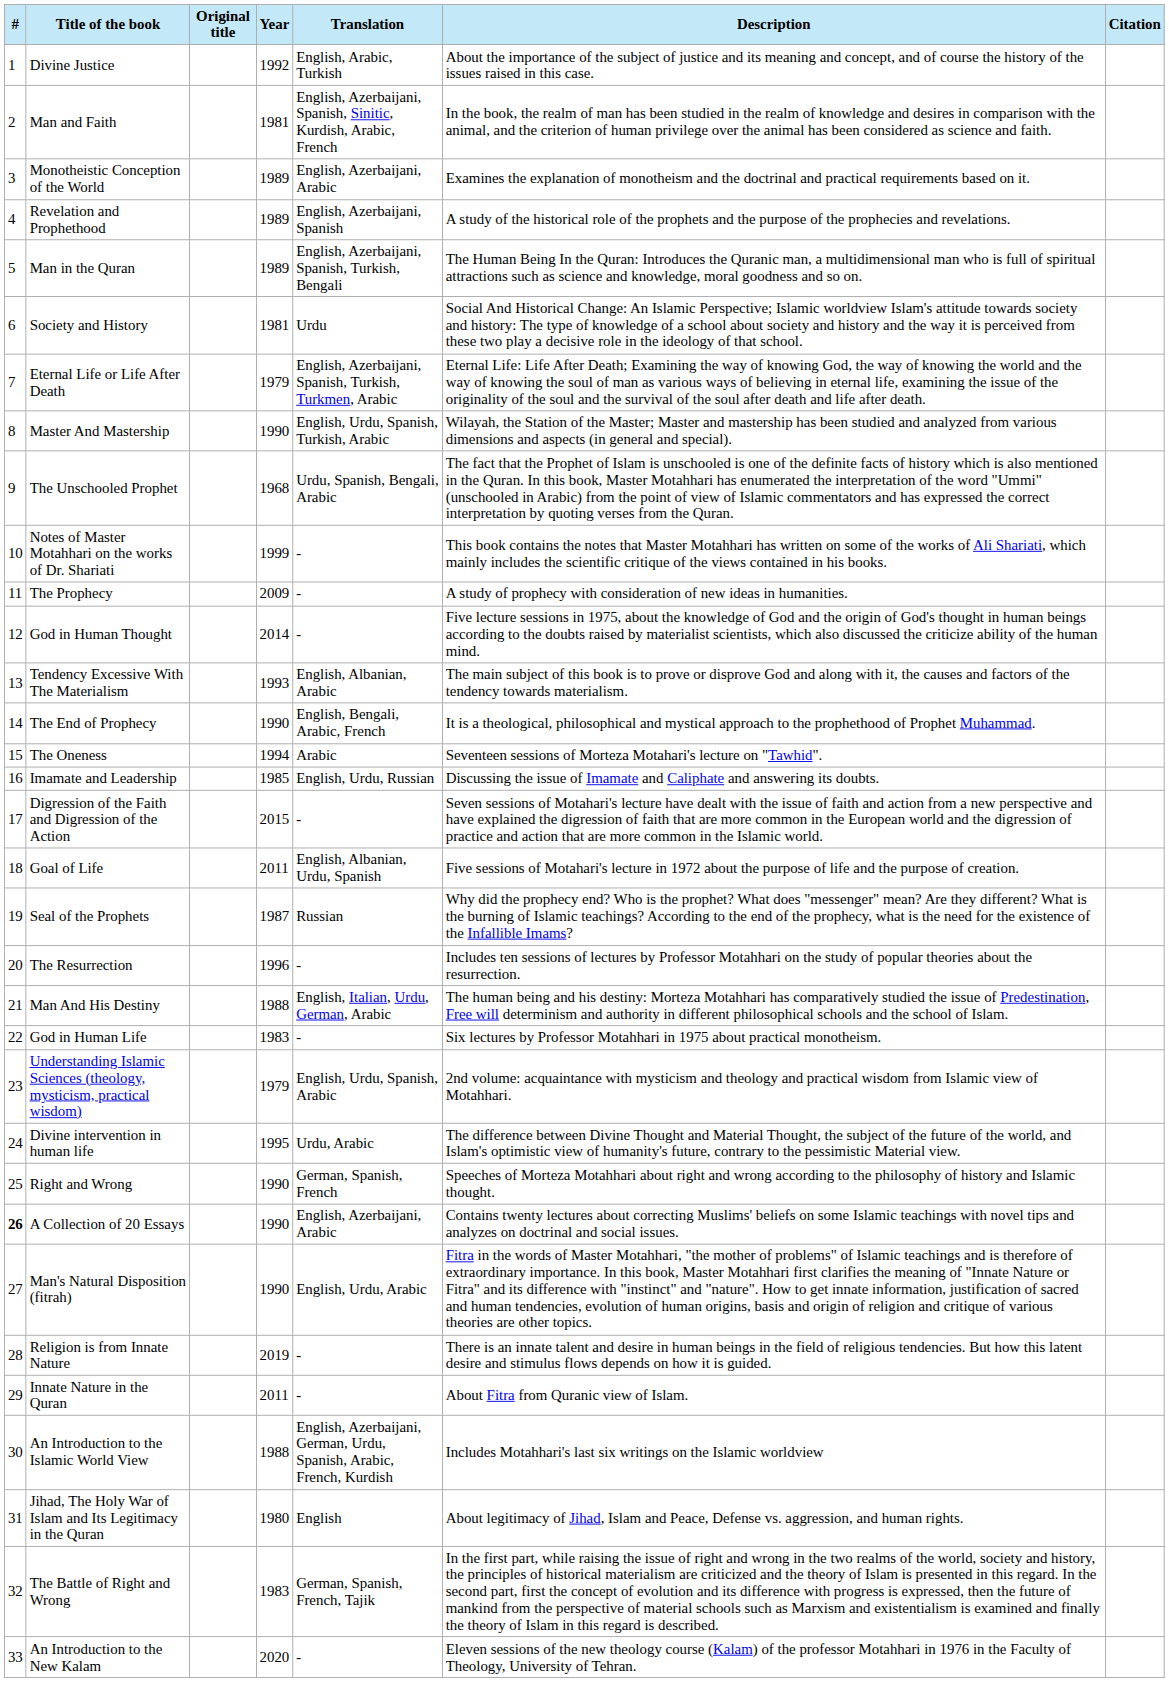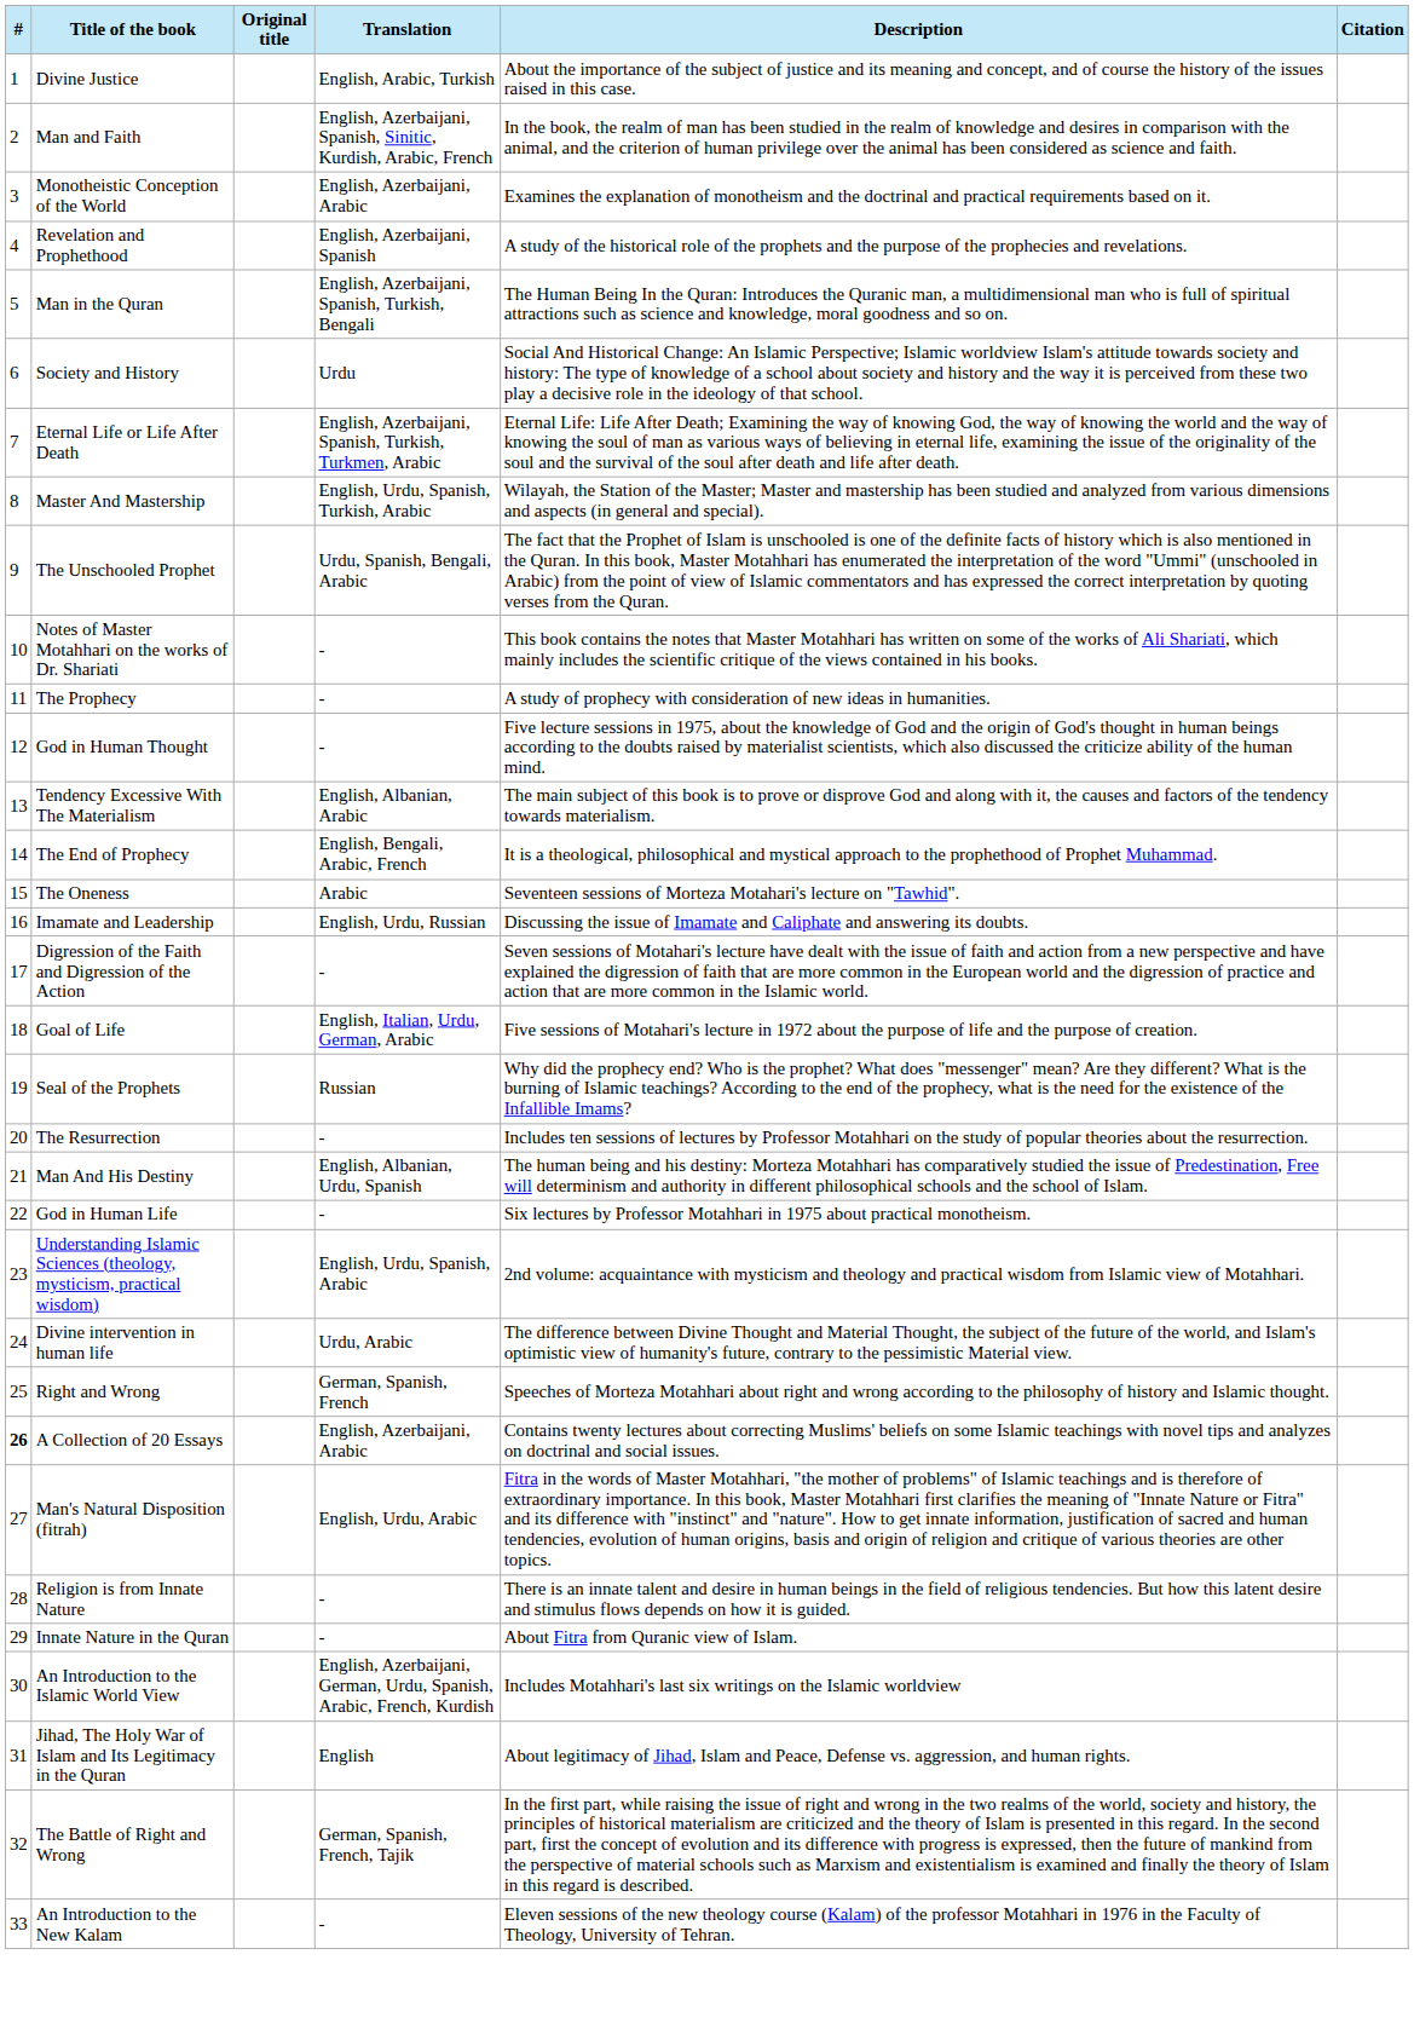- column: Year | 1992 | 1981 | 1989 | 1989 | 1989 | 1981 | 1979 | 1990 | 1968 | 1999 | 2009 | 2014 | 1993 | 1990 | 1994 | 1985 | 2015 | 2011 | 1987 | 1996 | 1988 | 1983 | 1979 | 1995 | 1990 | 1990 | 1990 | 2019 | 2011 | 1988 | 1980 | 1983 | 2020
Goal of Life | Translation: English, Albanian, Urdu, Spanish -> English, Italian, Urdu, German, Arabic
Man And His Destiny | Translation: English, Italian, Urdu, German, Arabic -> English, Albanian, Urdu, Spanish
